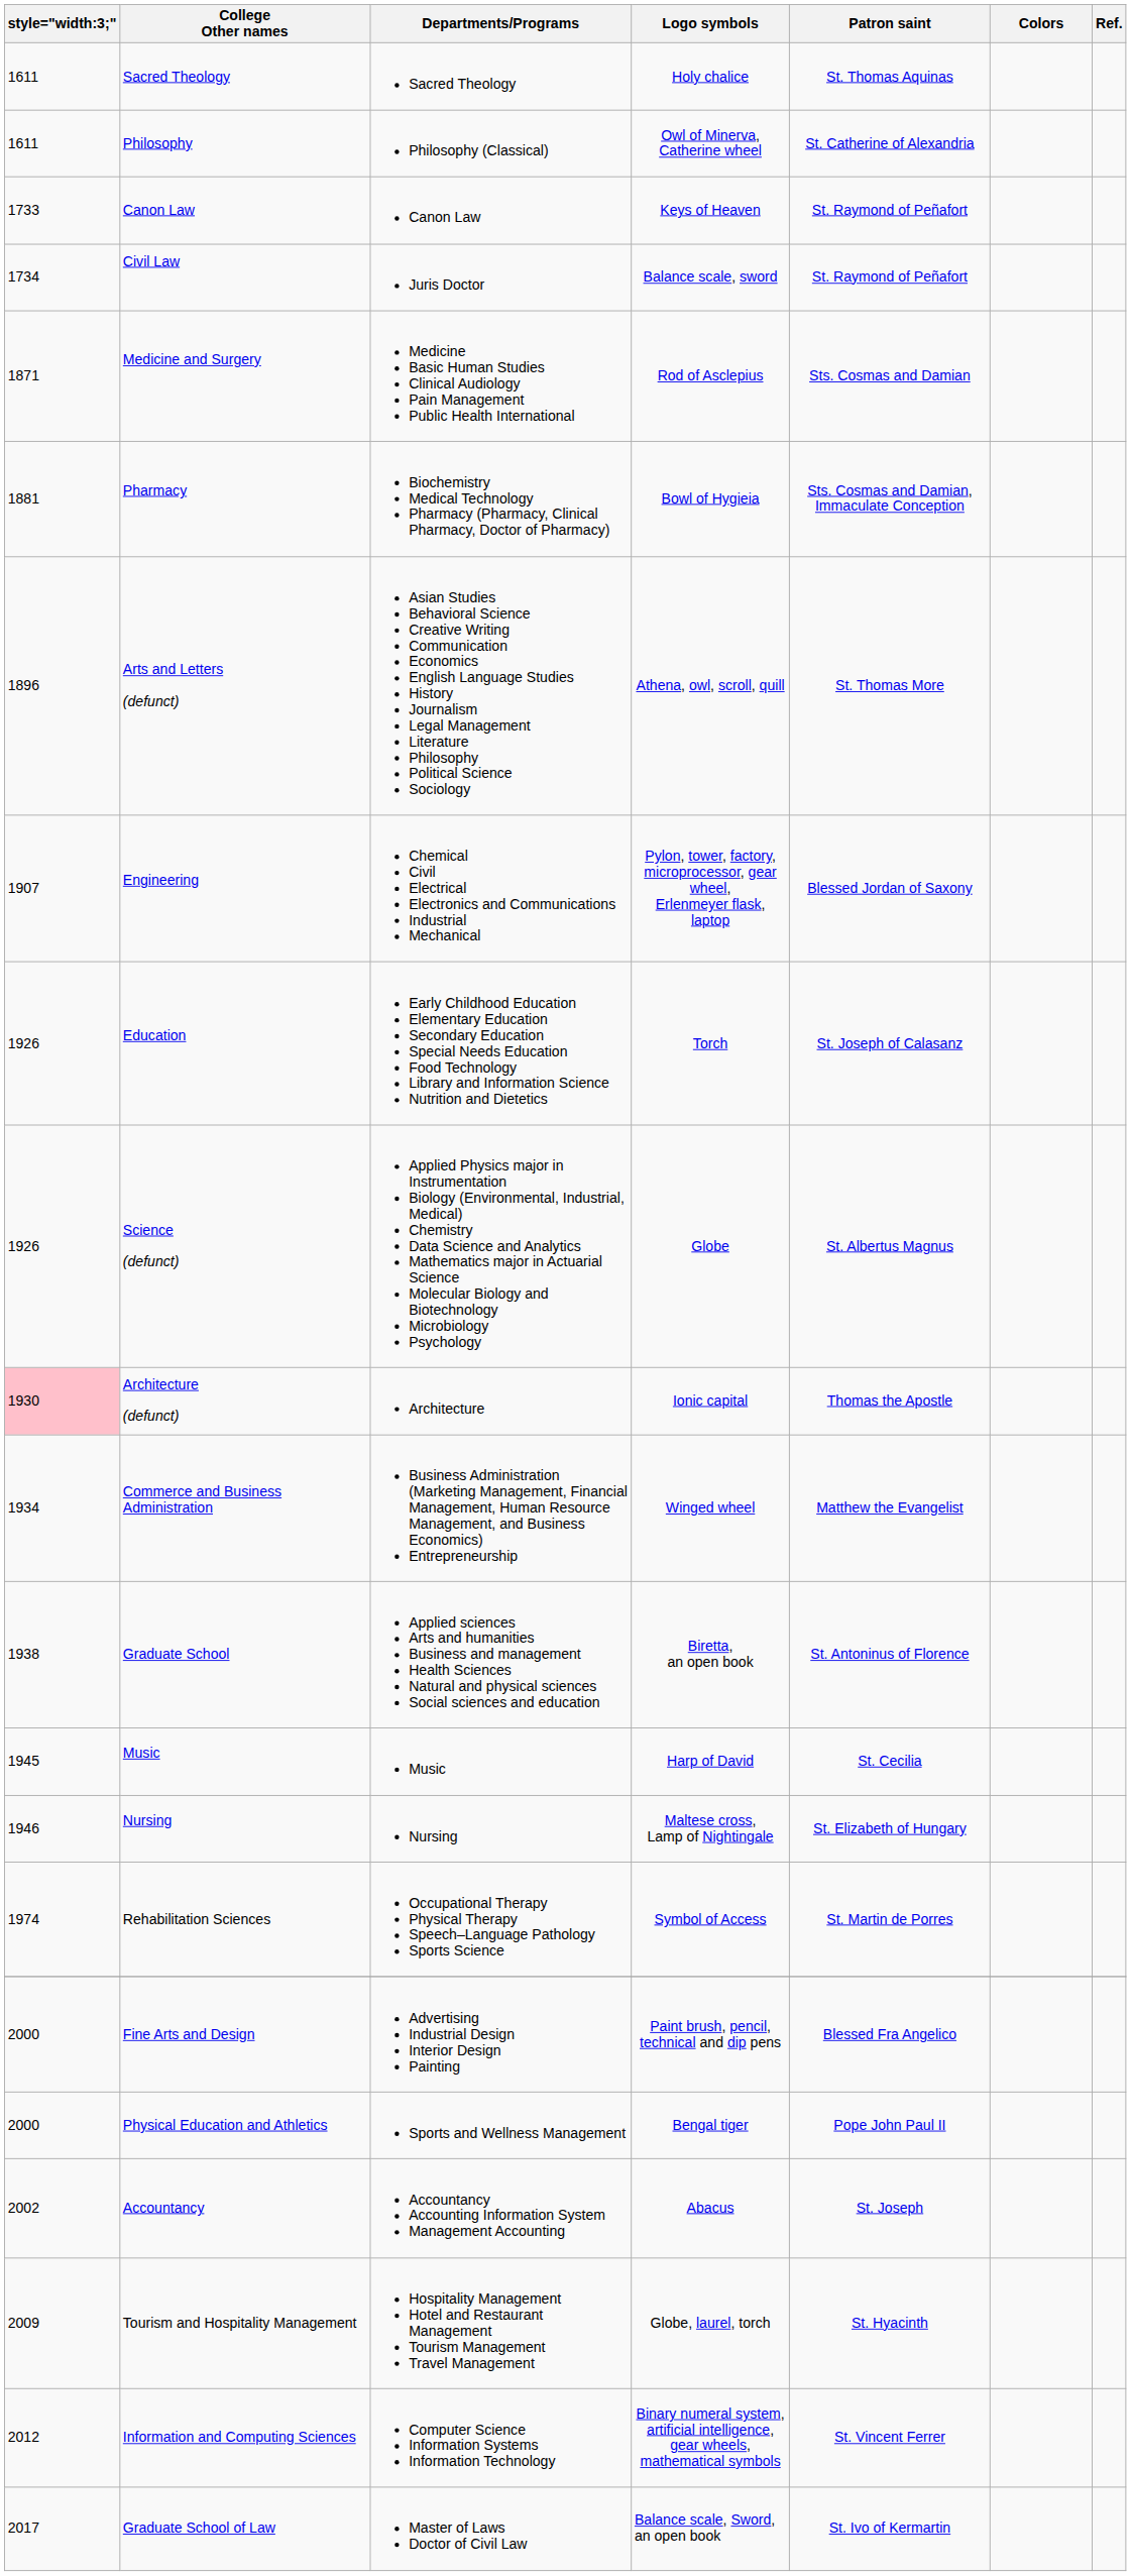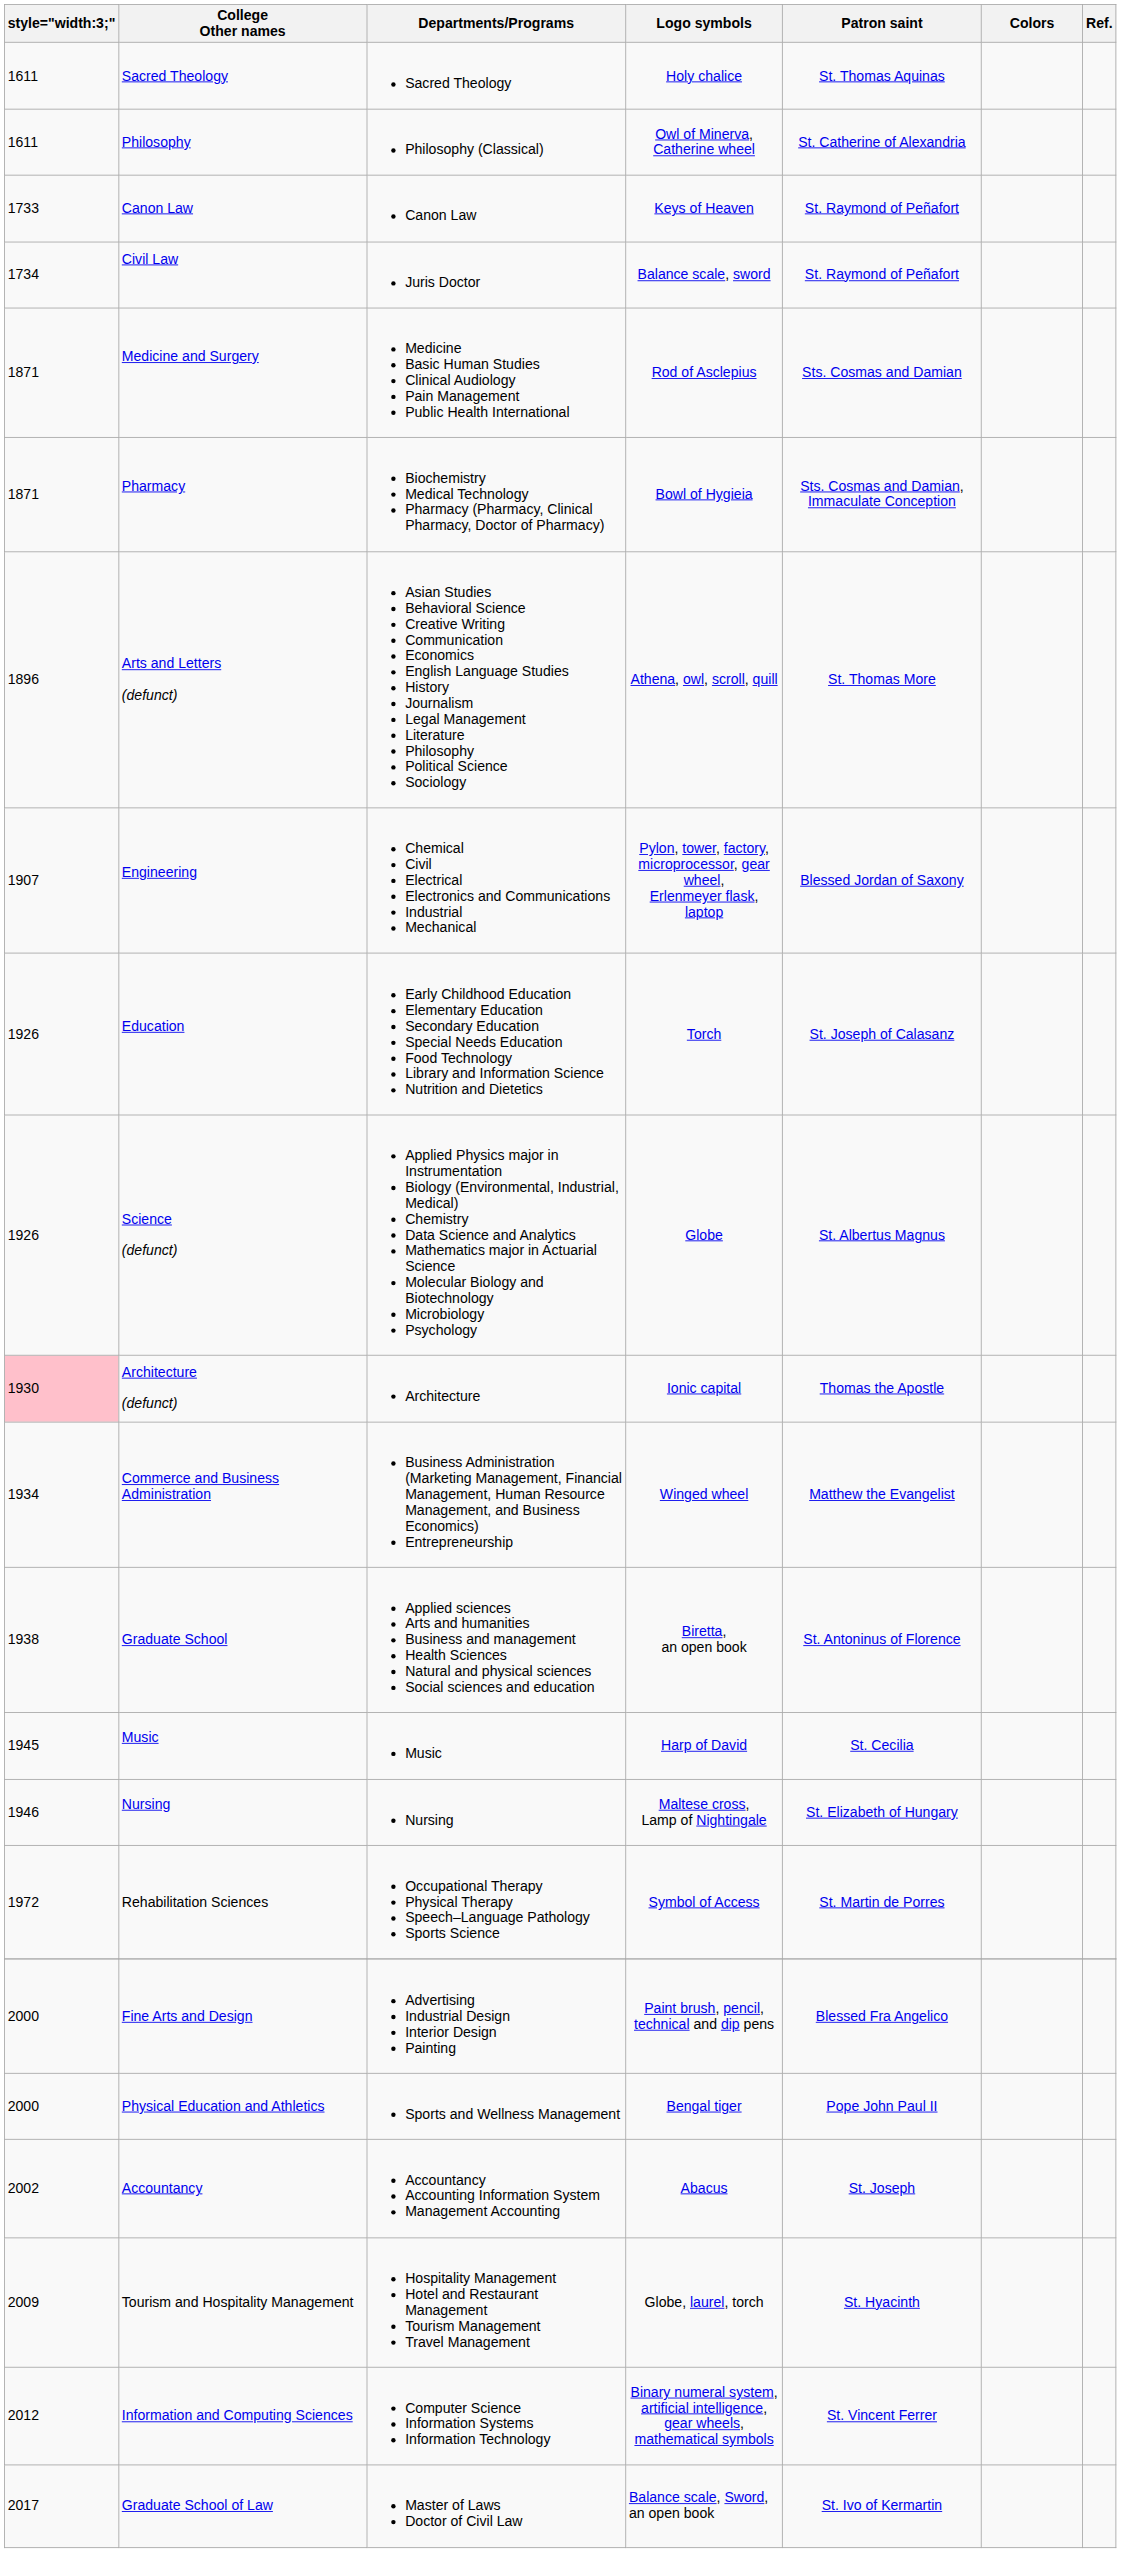Pharmacy | style="width:3;": 1881 -> 1871
Rehabilitation Sciences | style="width:3;": 1974 -> 1972
